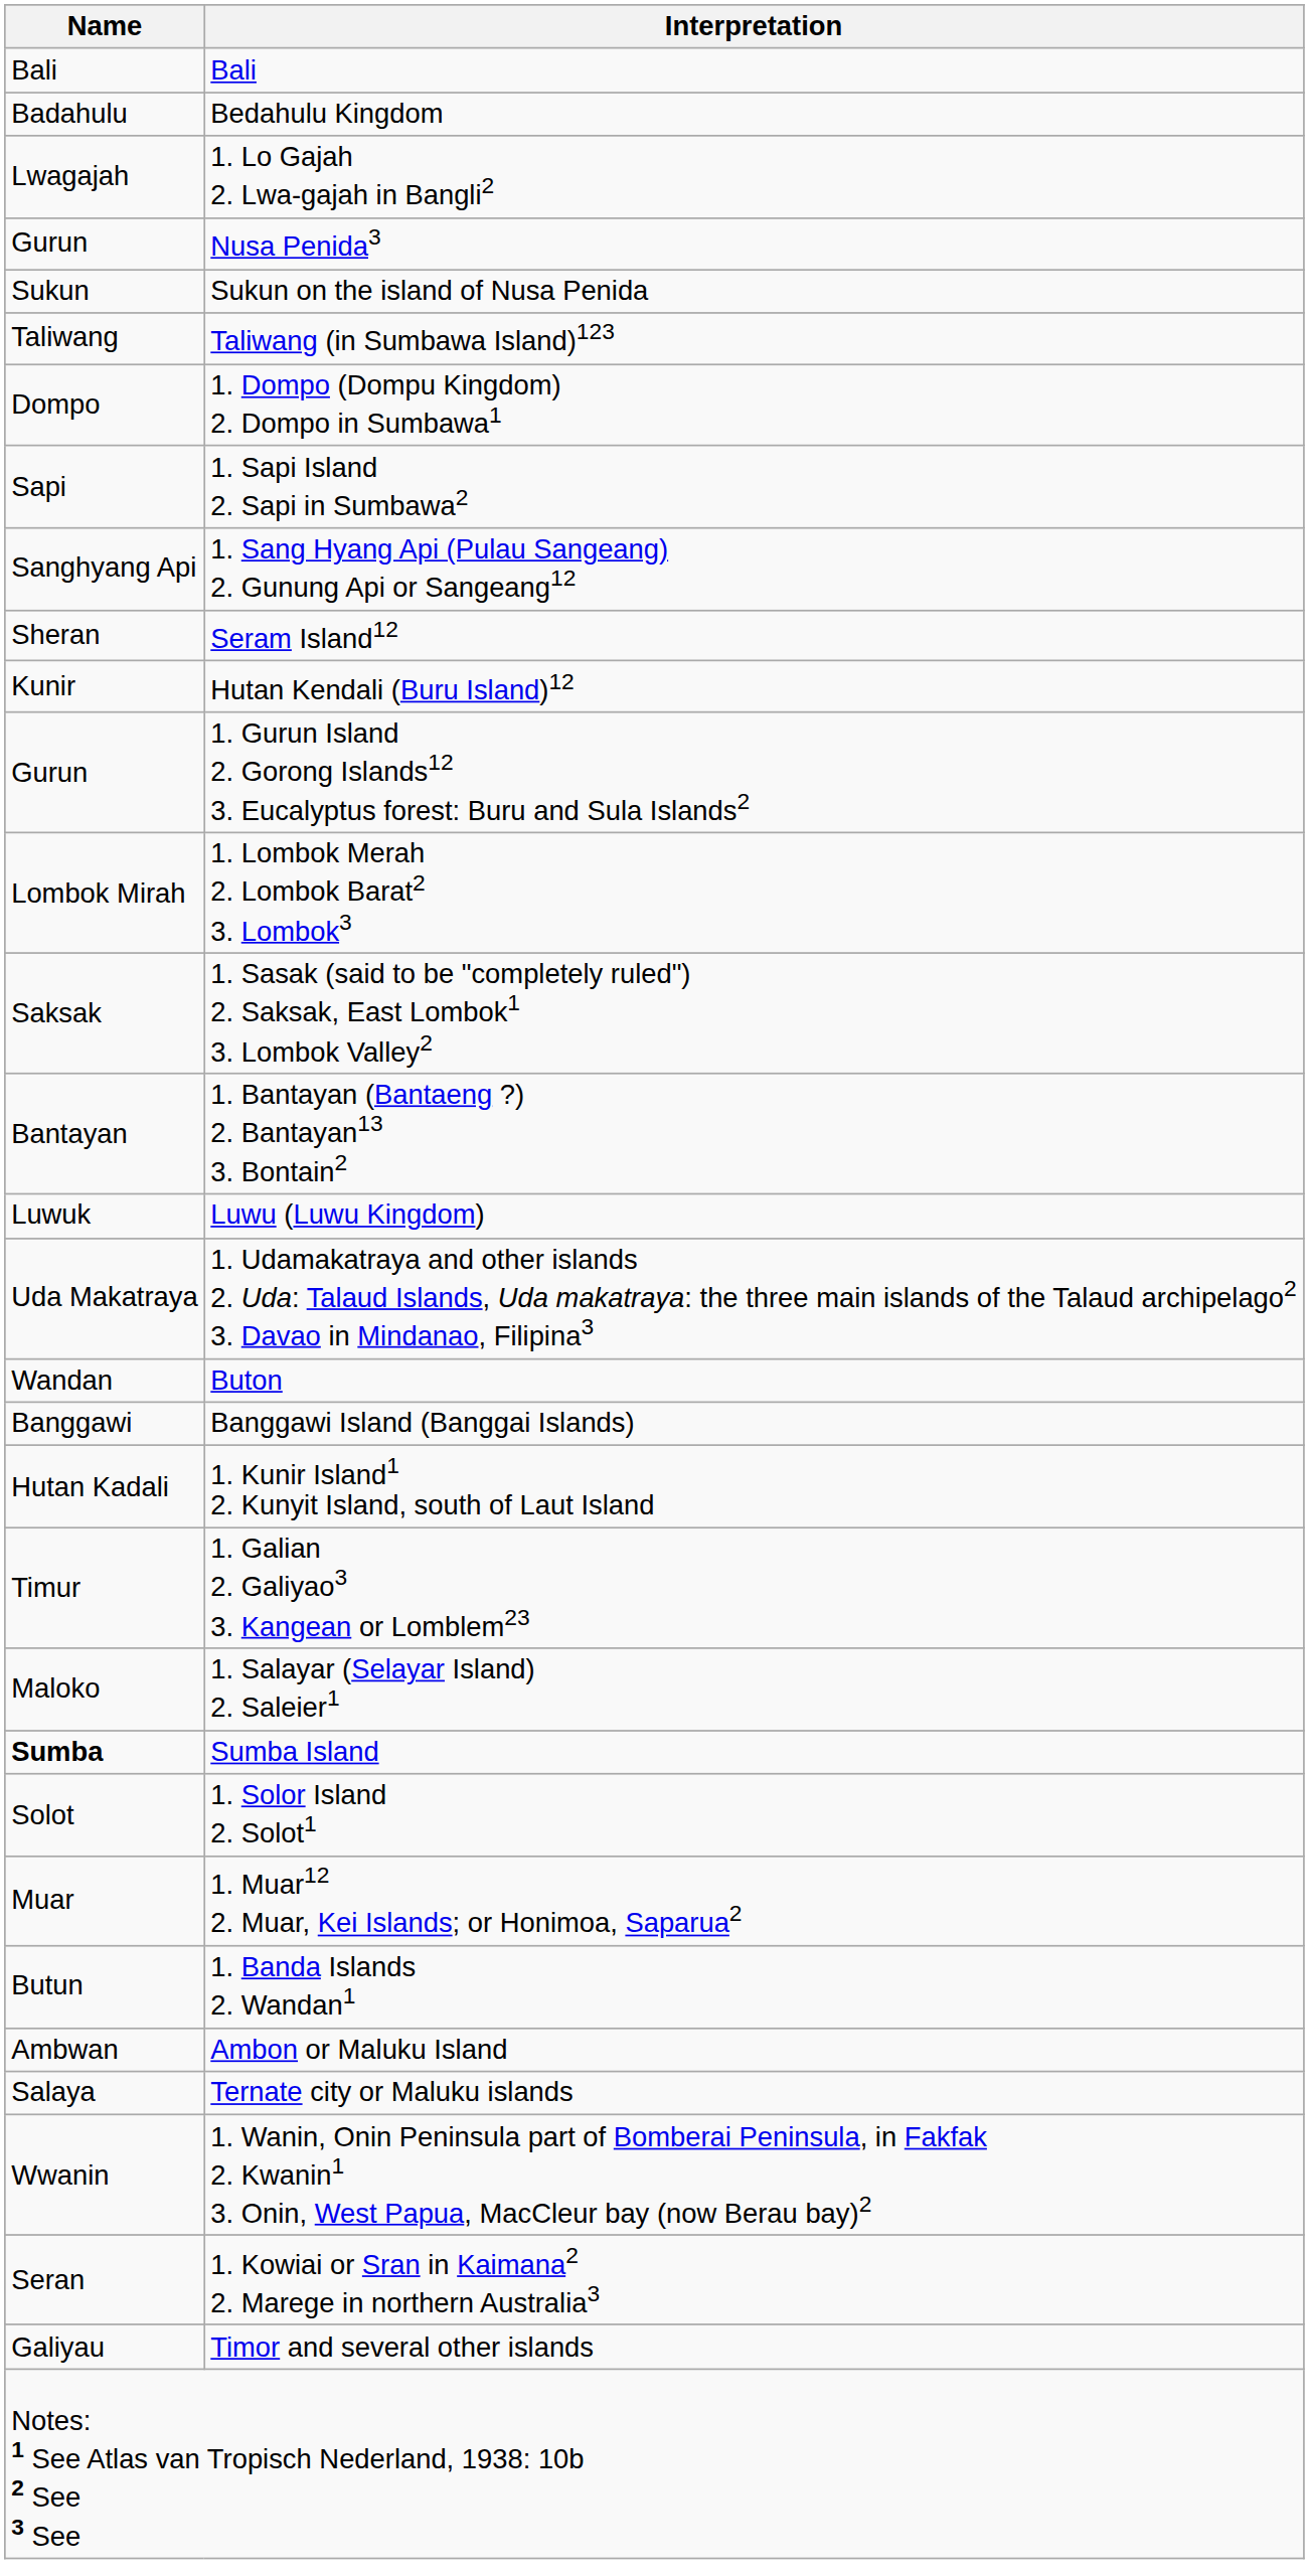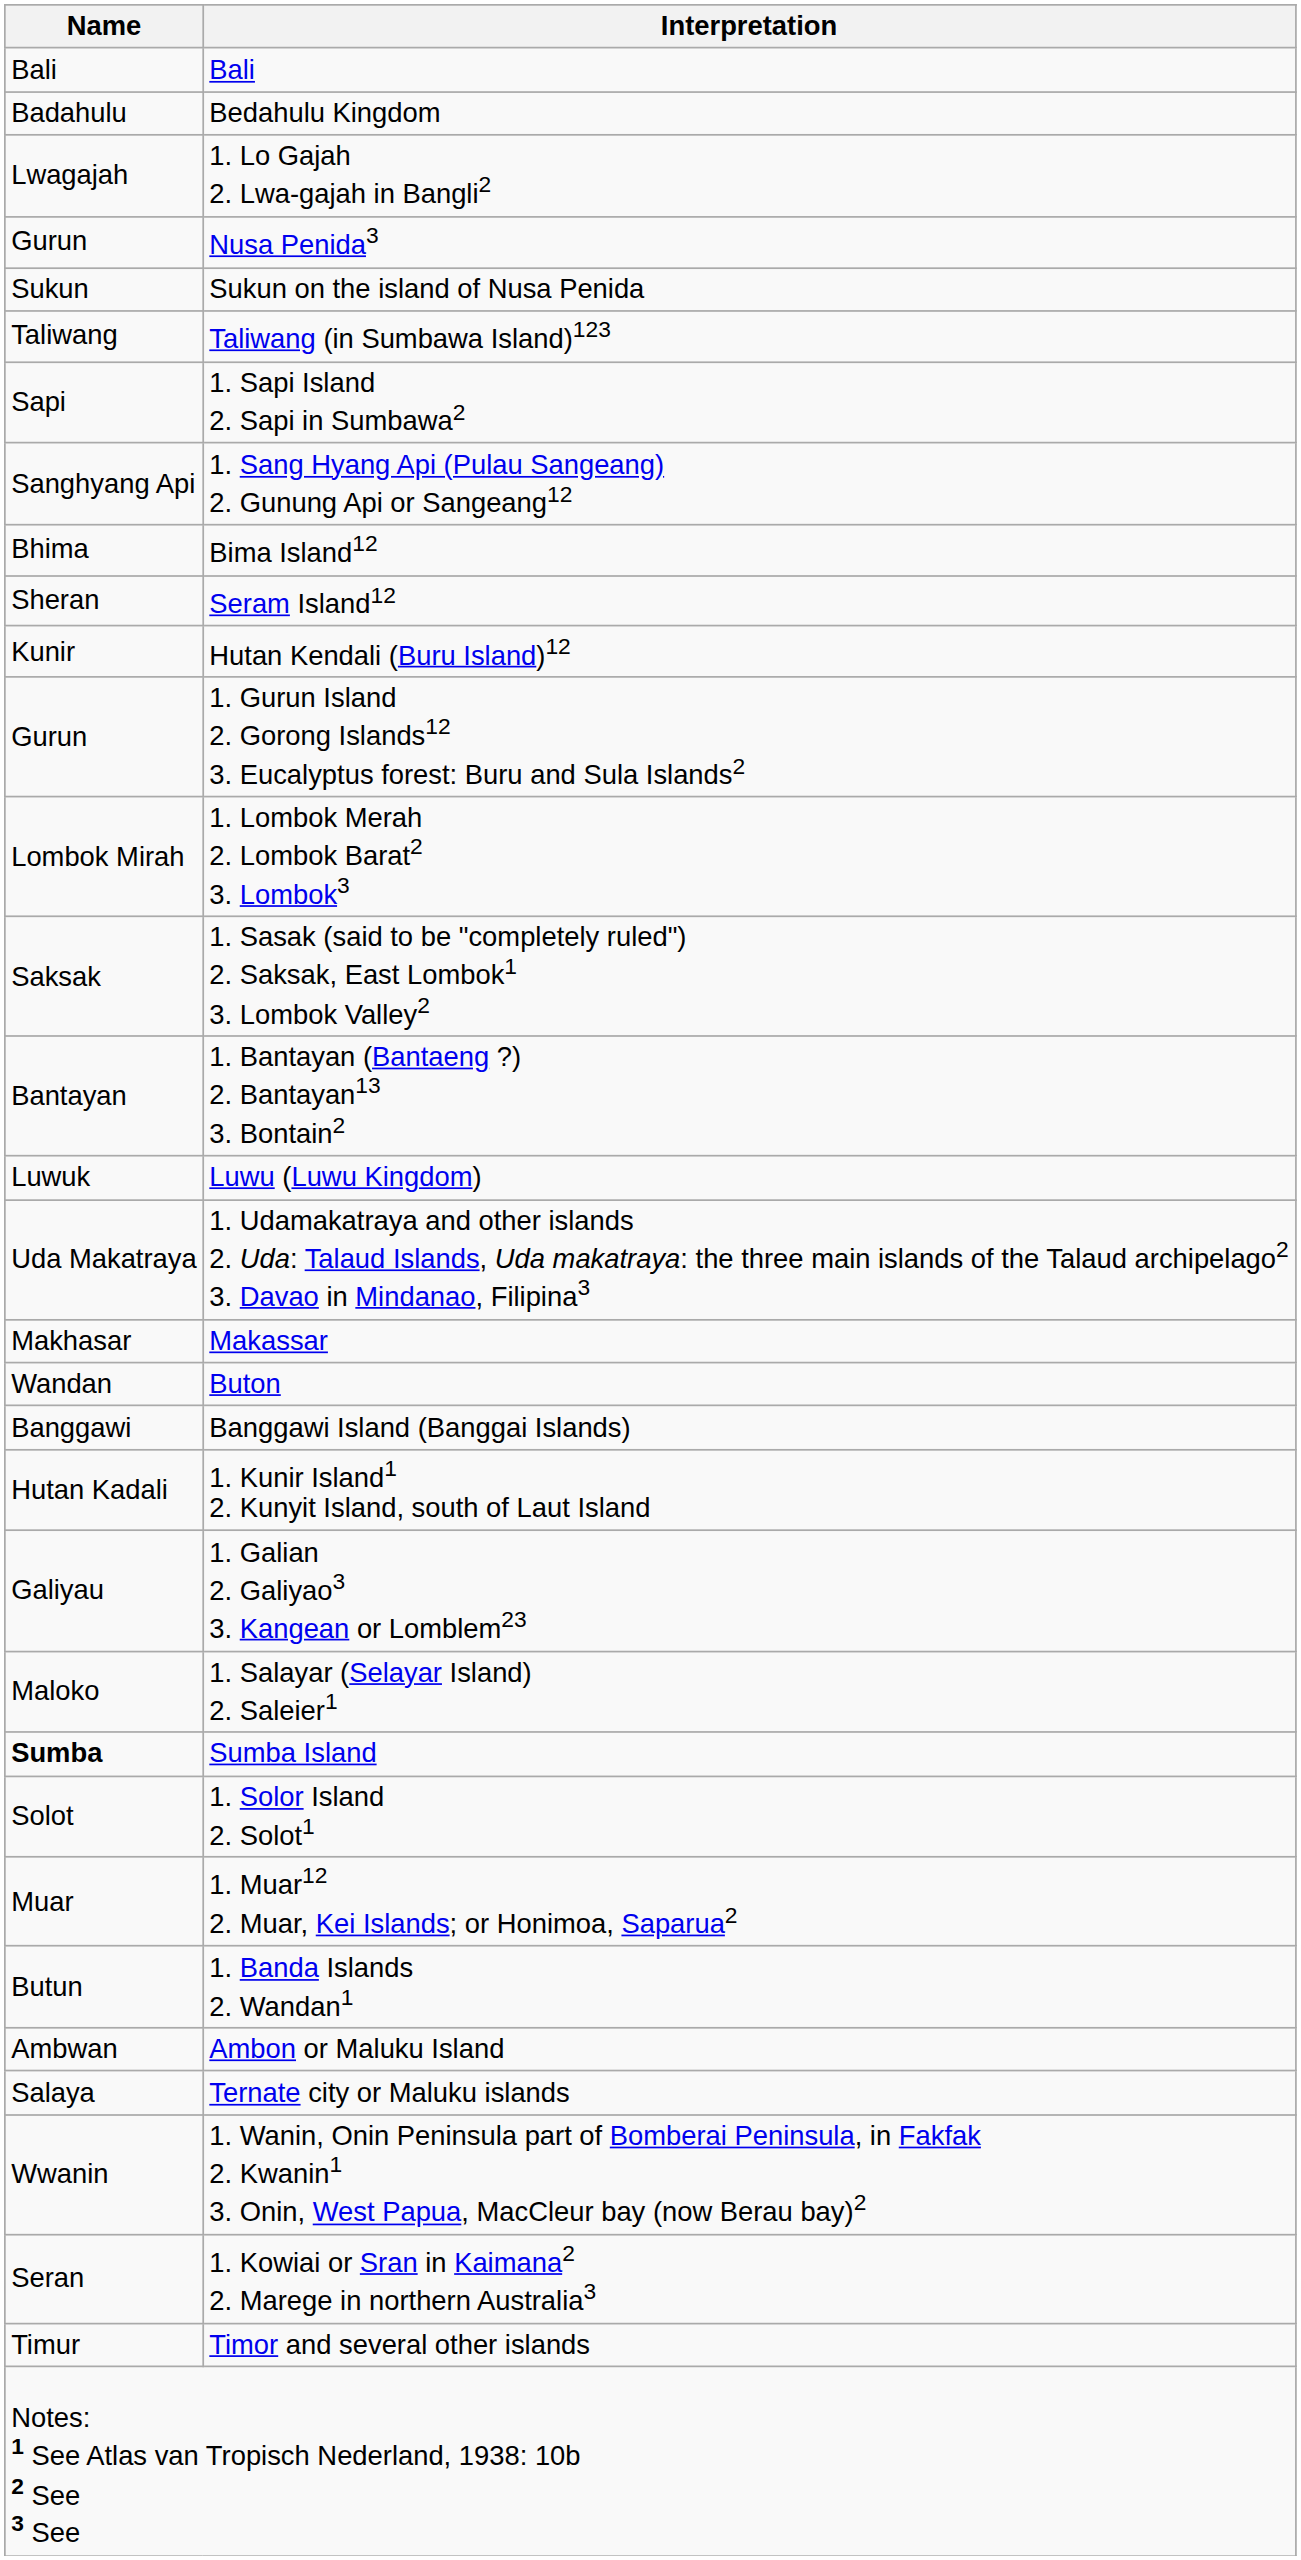- row: Dompo | 1. Dompo (Dompu Kingdom) 2. Dompo in Sumbawa1
+ row: Bhima | Bima Island12
+ row: Makhasar | Makassar
1. Galian 2. Galiyao3 3. Kangean or Lomblem23 | Name: Timur -> Galiyau
Timor and several other islands | Name: Galiyau -> Timur
